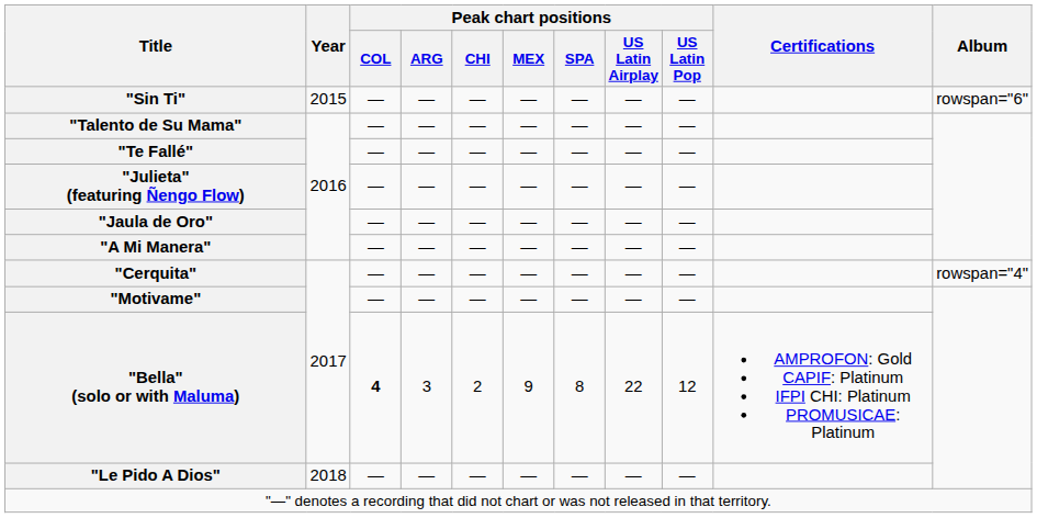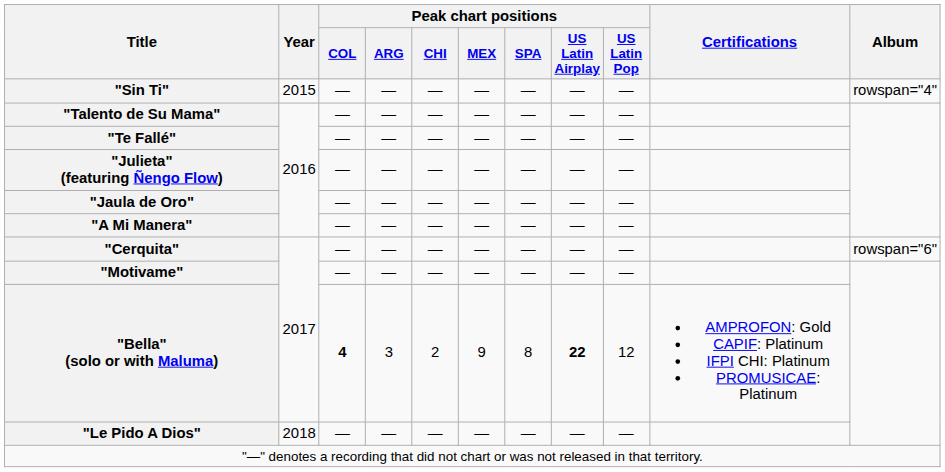"Sin Ti" | Album: rowspan="6" -> rowspan="4"
"Cerquita" | Album: rowspan="4" -> rowspan="6"
"Bella" (solo or with Maluma) | Peak chart positions / US Latin Airplay: normal -> bold
